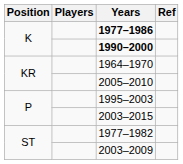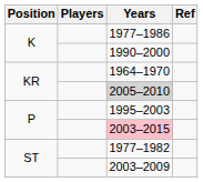1977–1986 | Years: bold -> normal
1990–2000 | Years: bold -> normal
2005–2010 | Years: no background -> lightgrey background
2003–2015 | Years: no background -> pink background
